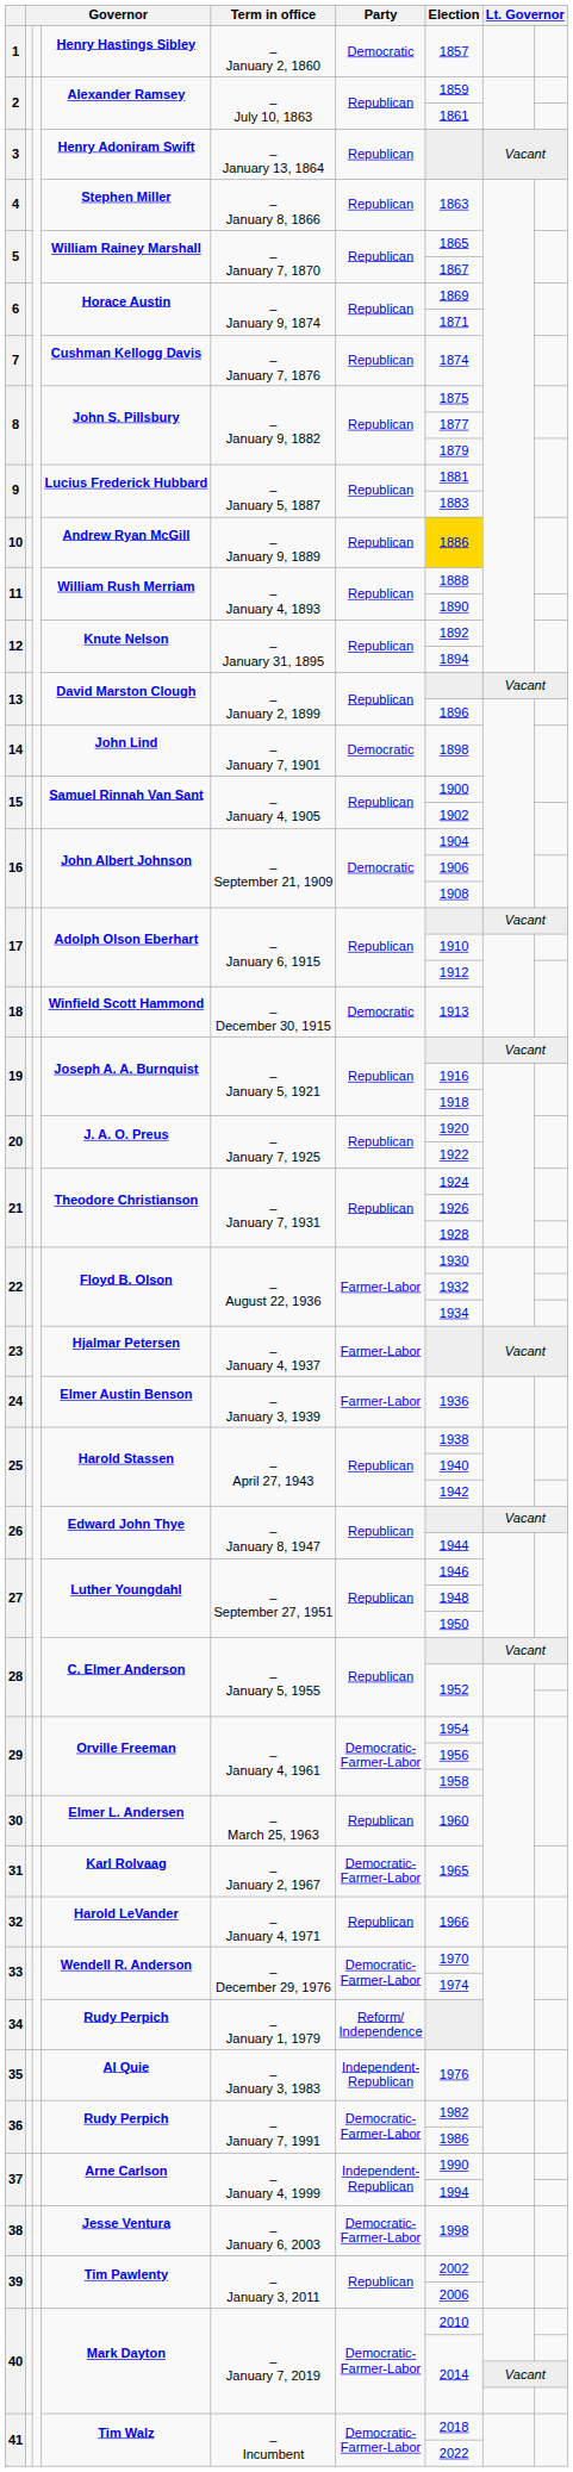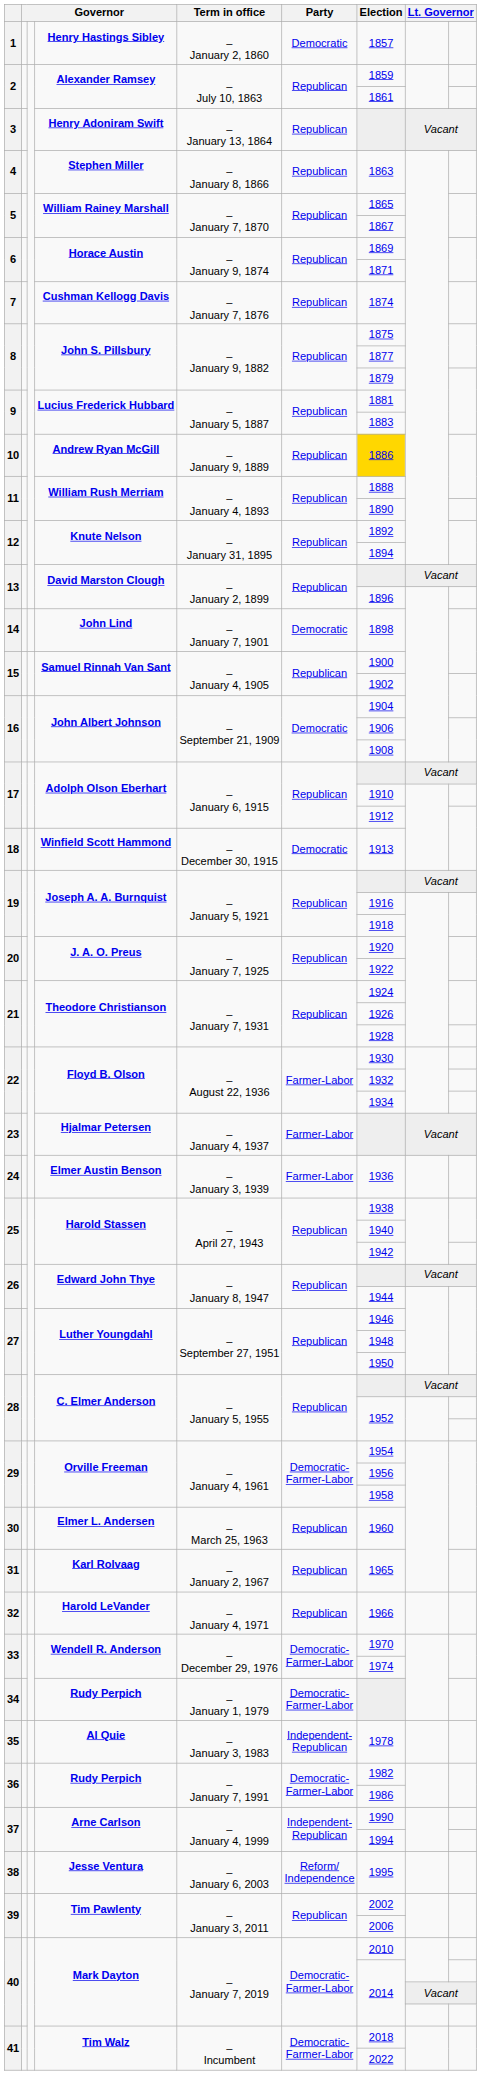31 | Party: Democratic- Farmer-Labor -> Republican
34 | Party: Reform/ Independence -> Democratic- Farmer-Labor
35 | Election: 1976 -> 1978
38 | Party: Democratic- Farmer-Labor -> Reform/ Independence
38 | Election: 1998 -> 1995
